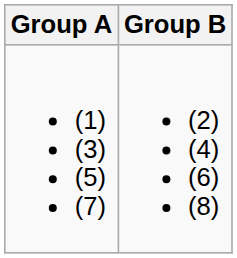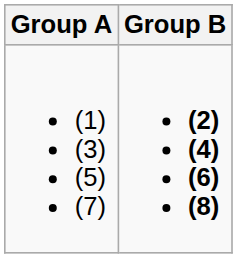(1) (3) (5) (7) | Group B: normal -> bold
